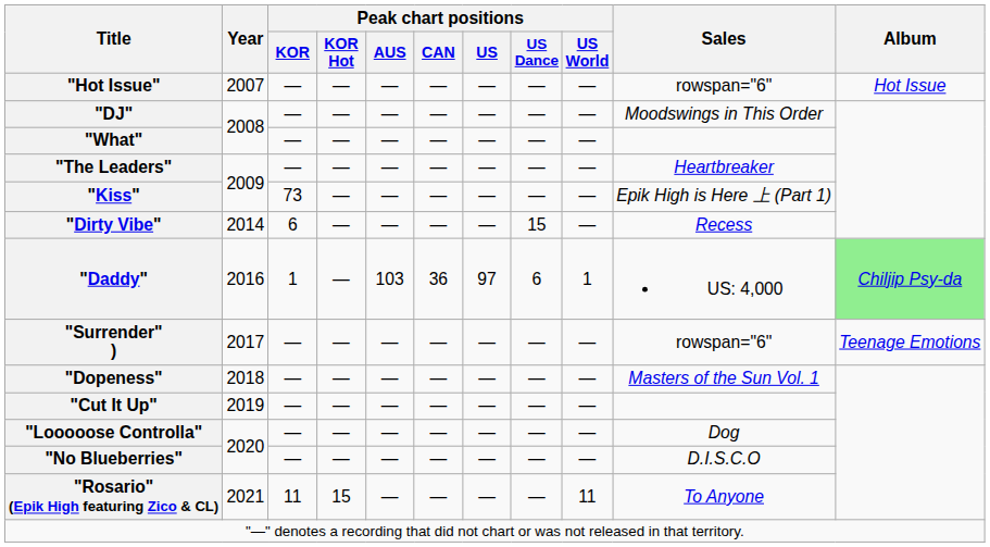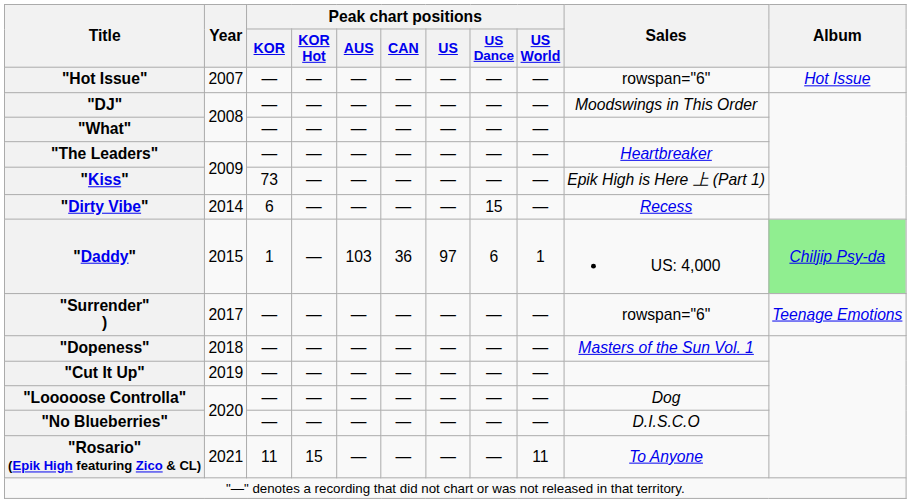"Daddy" | Year: 2016 -> 2015
